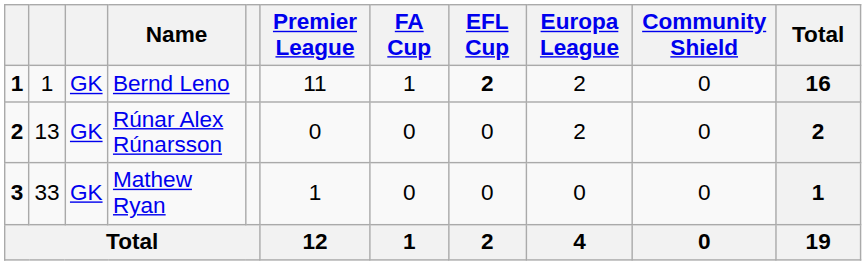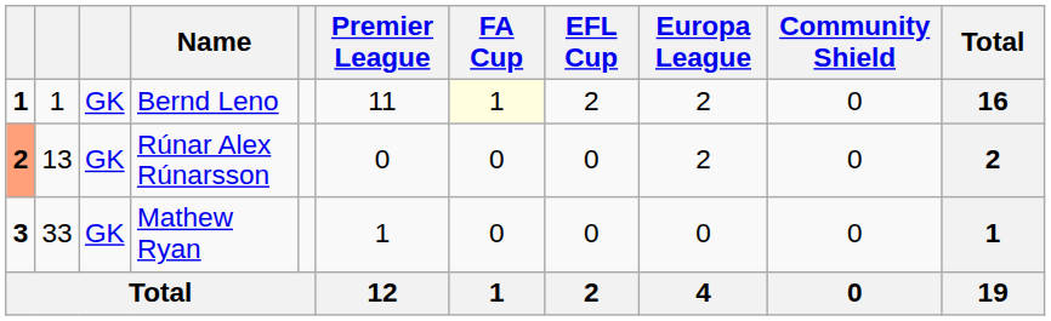Bernd Leno | FA Cup: no background -> lightyellow background
Bernd Leno | EFL Cup: bold -> normal
Rúnar Alex Rúnarsson | column 1: no background -> lightsalmon background
